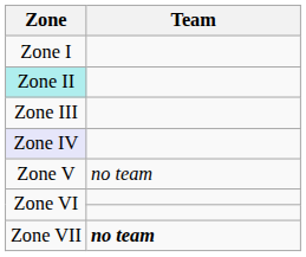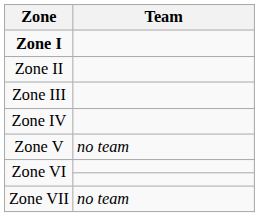row 2 | Zone: normal -> bold
row 3 | Zone: paleturquoise background -> no background
row 5 | Zone: lavender background -> no background
row 9 | Team: bold -> normal
